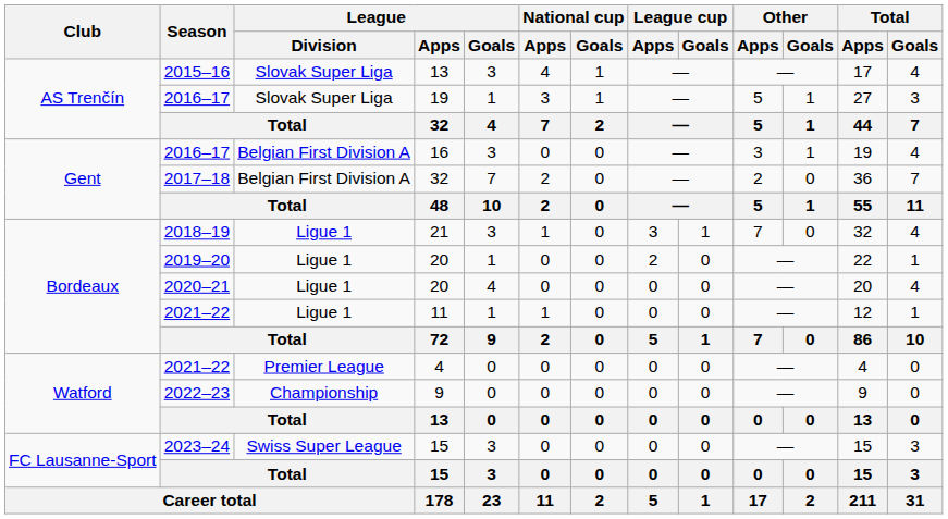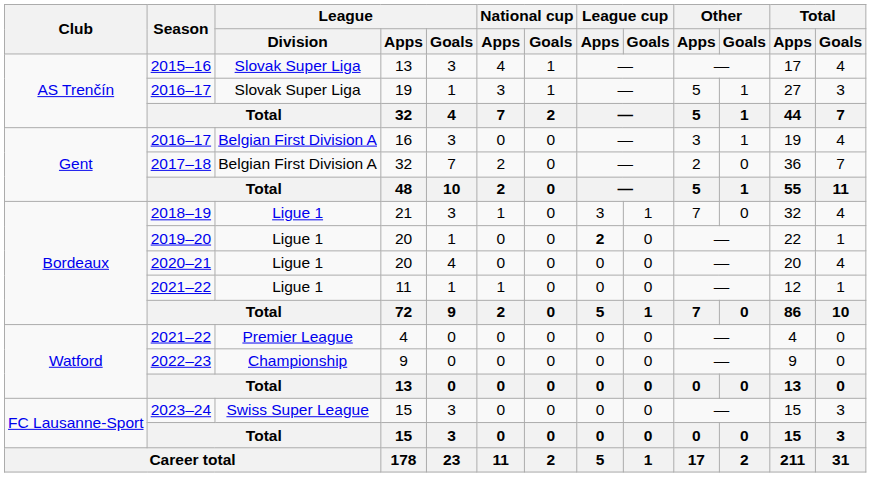2019–20 / 20 | League cup / Apps: normal -> bold
